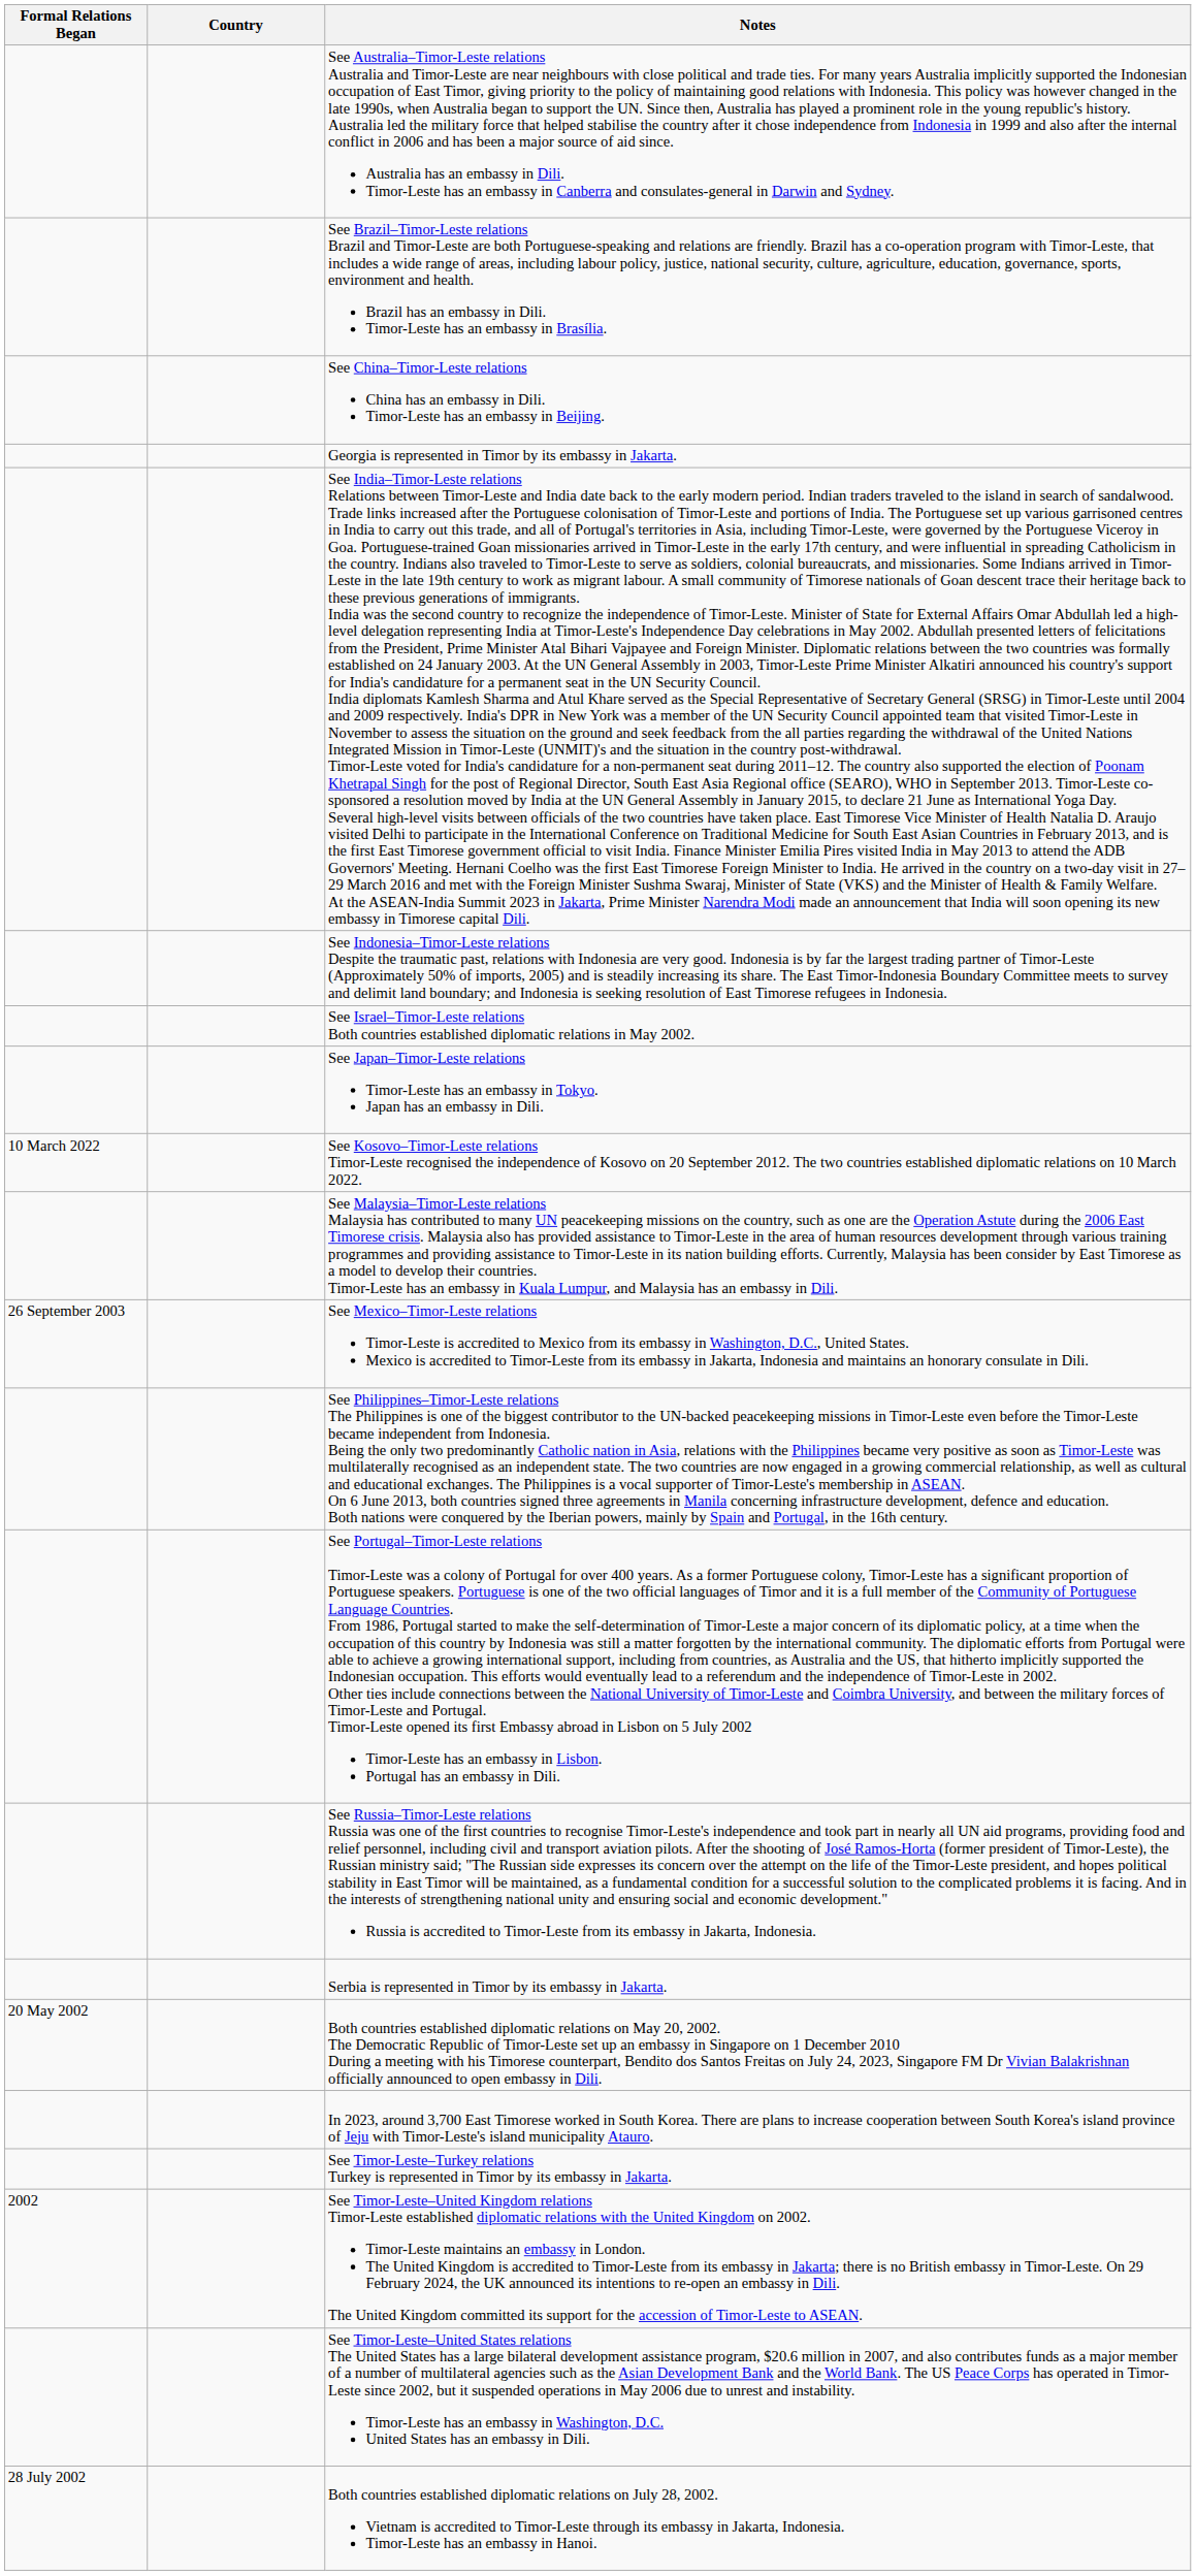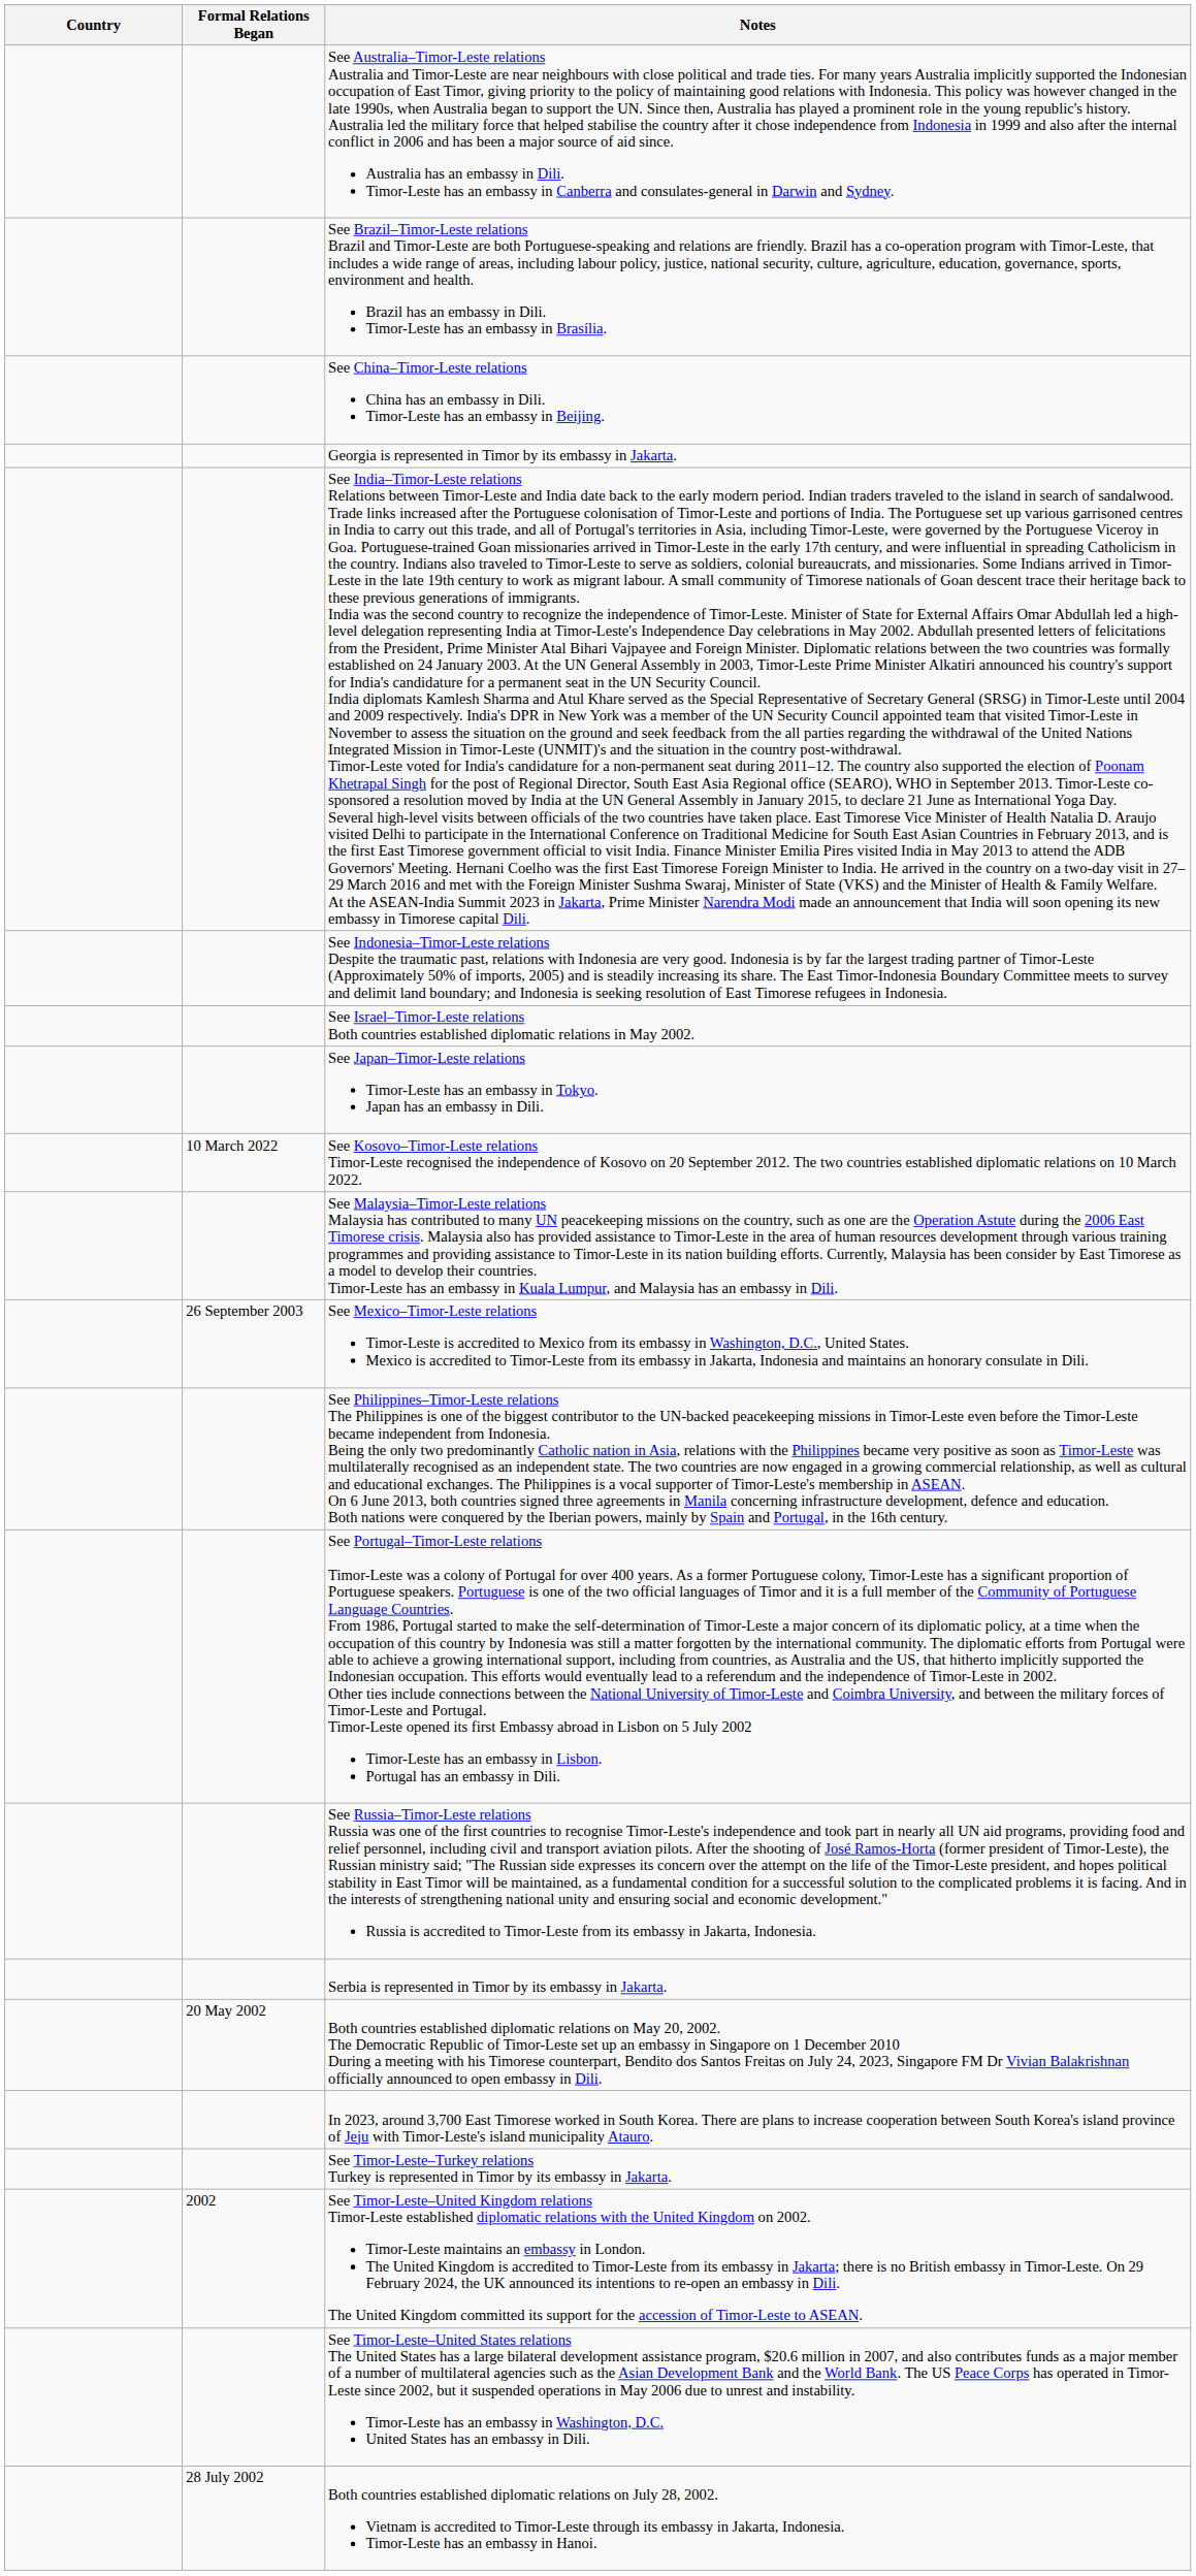columns swapped: Country <-> Formal Relations Began
